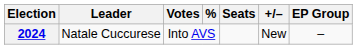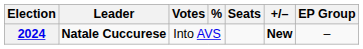2024 | Leader: normal -> bold
2024 | +/–: normal -> bold
